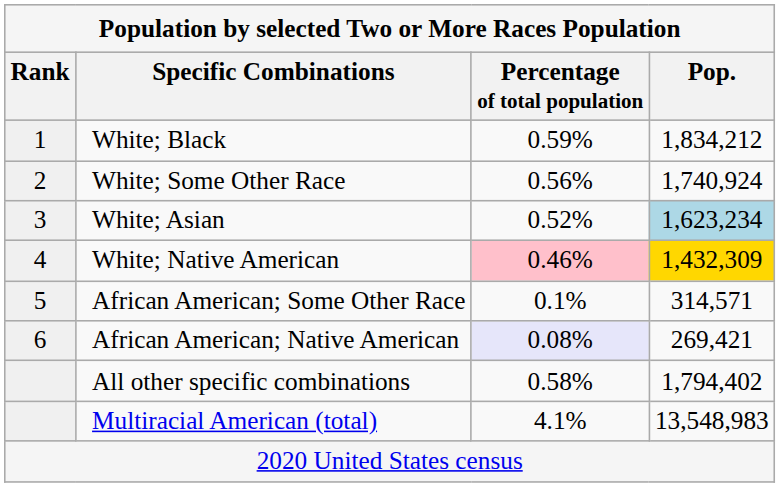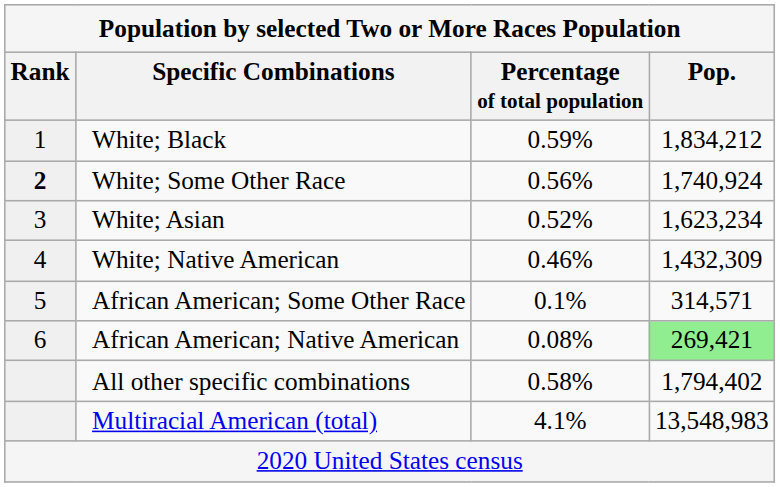White; Some Other Race | Rank: normal -> bold
White; Asian | Pop.: lightblue background -> no background
White; Native American | Percentage of total population: pink background -> no background
White; Native American | Pop.: gold background -> no background
African American; Native American | Percentage of total population: lavender background -> no background
African American; Native American | Pop.: no background -> lightgreen background
